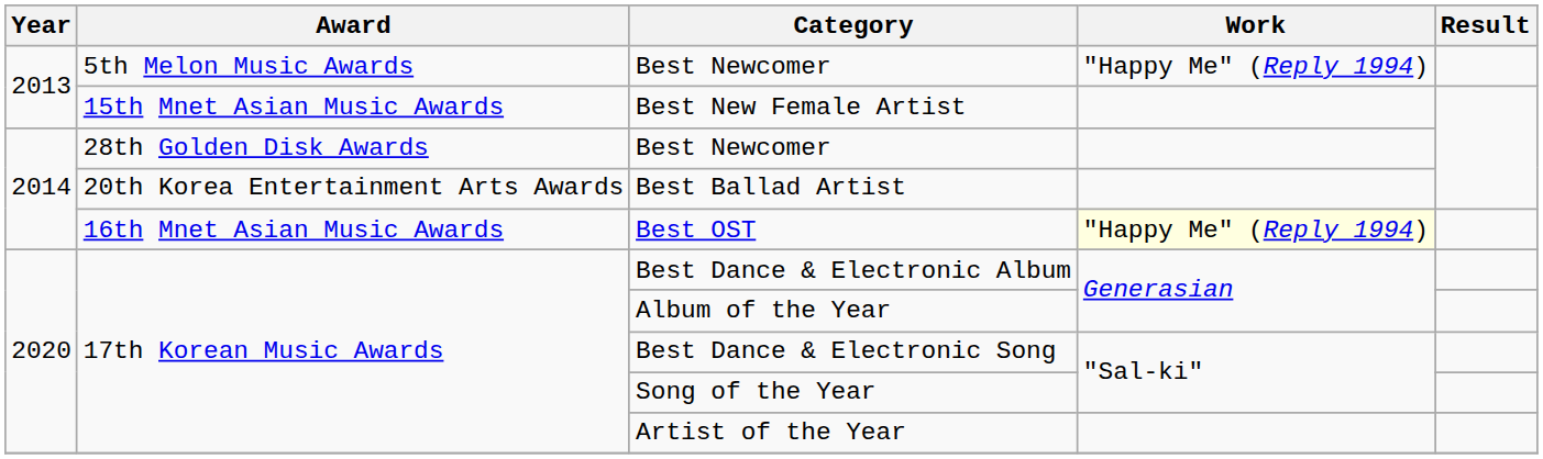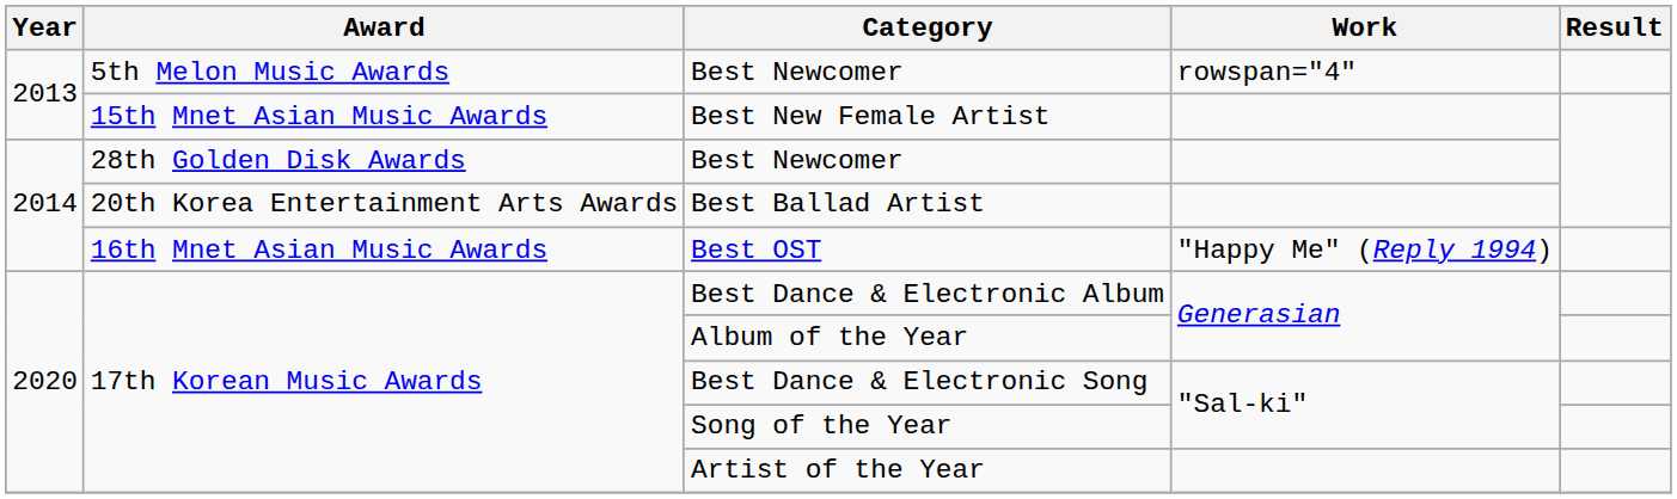5th Melon Music Awards / Best Newcomer | Work: "Happy Me" (Reply 1994) -> rowspan="4"
Best OST | Work: lightyellow background -> no background
